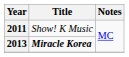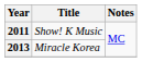2013 | Title: bold -> normal
